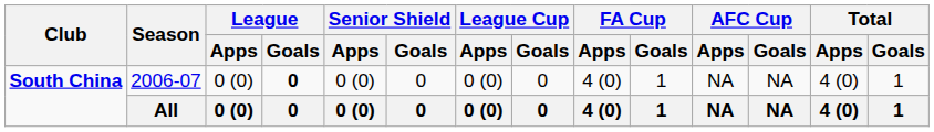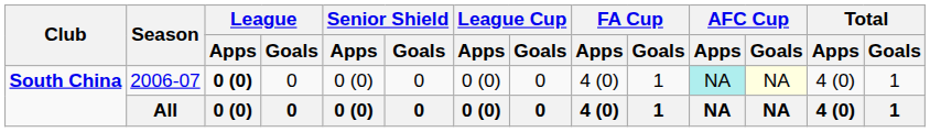South China / 2006-07 | League / Apps: normal -> bold
South China / 2006-07 | League / Goals: bold -> normal
South China / 2006-07 | AFC Cup / Apps: no background -> paleturquoise background
South China / 2006-07 | AFC Cup / Goals: no background -> lightyellow background
